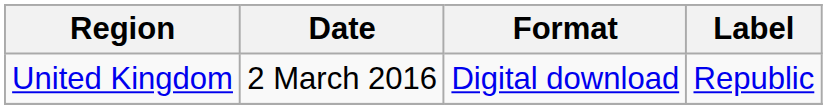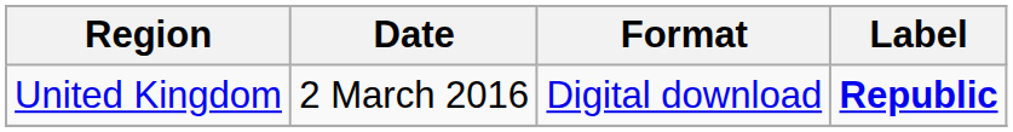United Kingdom | Label: normal -> bold
